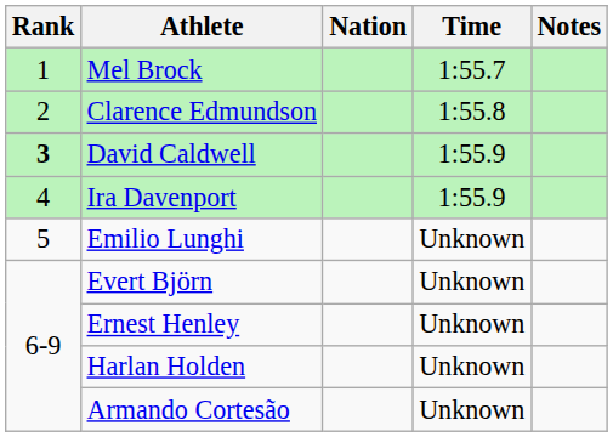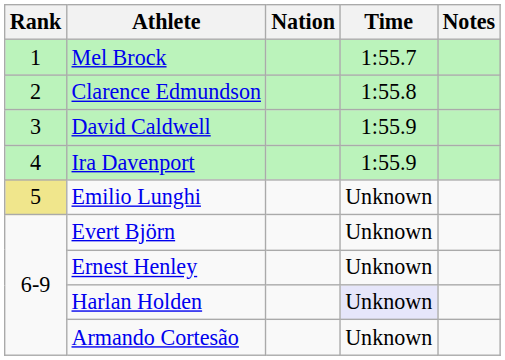David Caldwell | Rank: bold -> normal
Emilio Lunghi | Rank: no background -> khaki background
Harlan Holden | Time: no background -> lavender background
